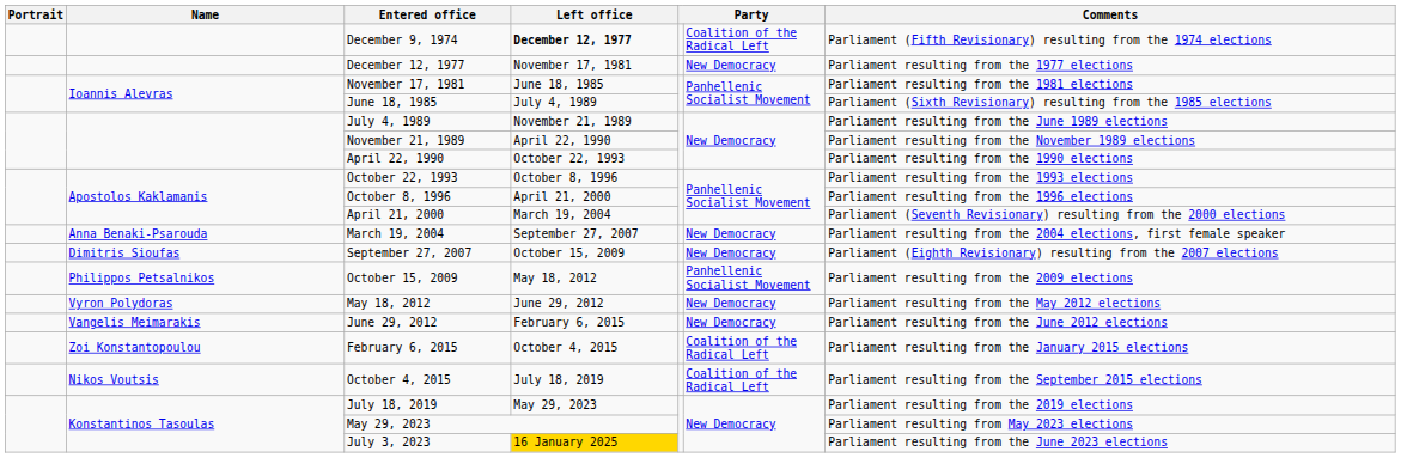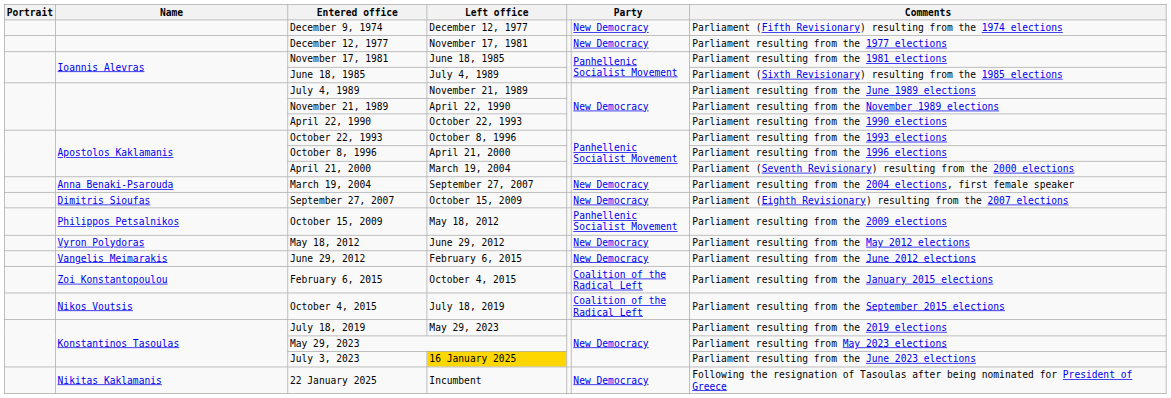December 9, 1974 | Left office: bold -> normal
December 9, 1974 | column 6: Coalition of the Radical Left -> New Democracy
+ row: Nikitas Kaklamanis | 22 January 2025 | Incumbent | New Democracy | Following the resignation of Tasoulas after being nominated for President of Greece
